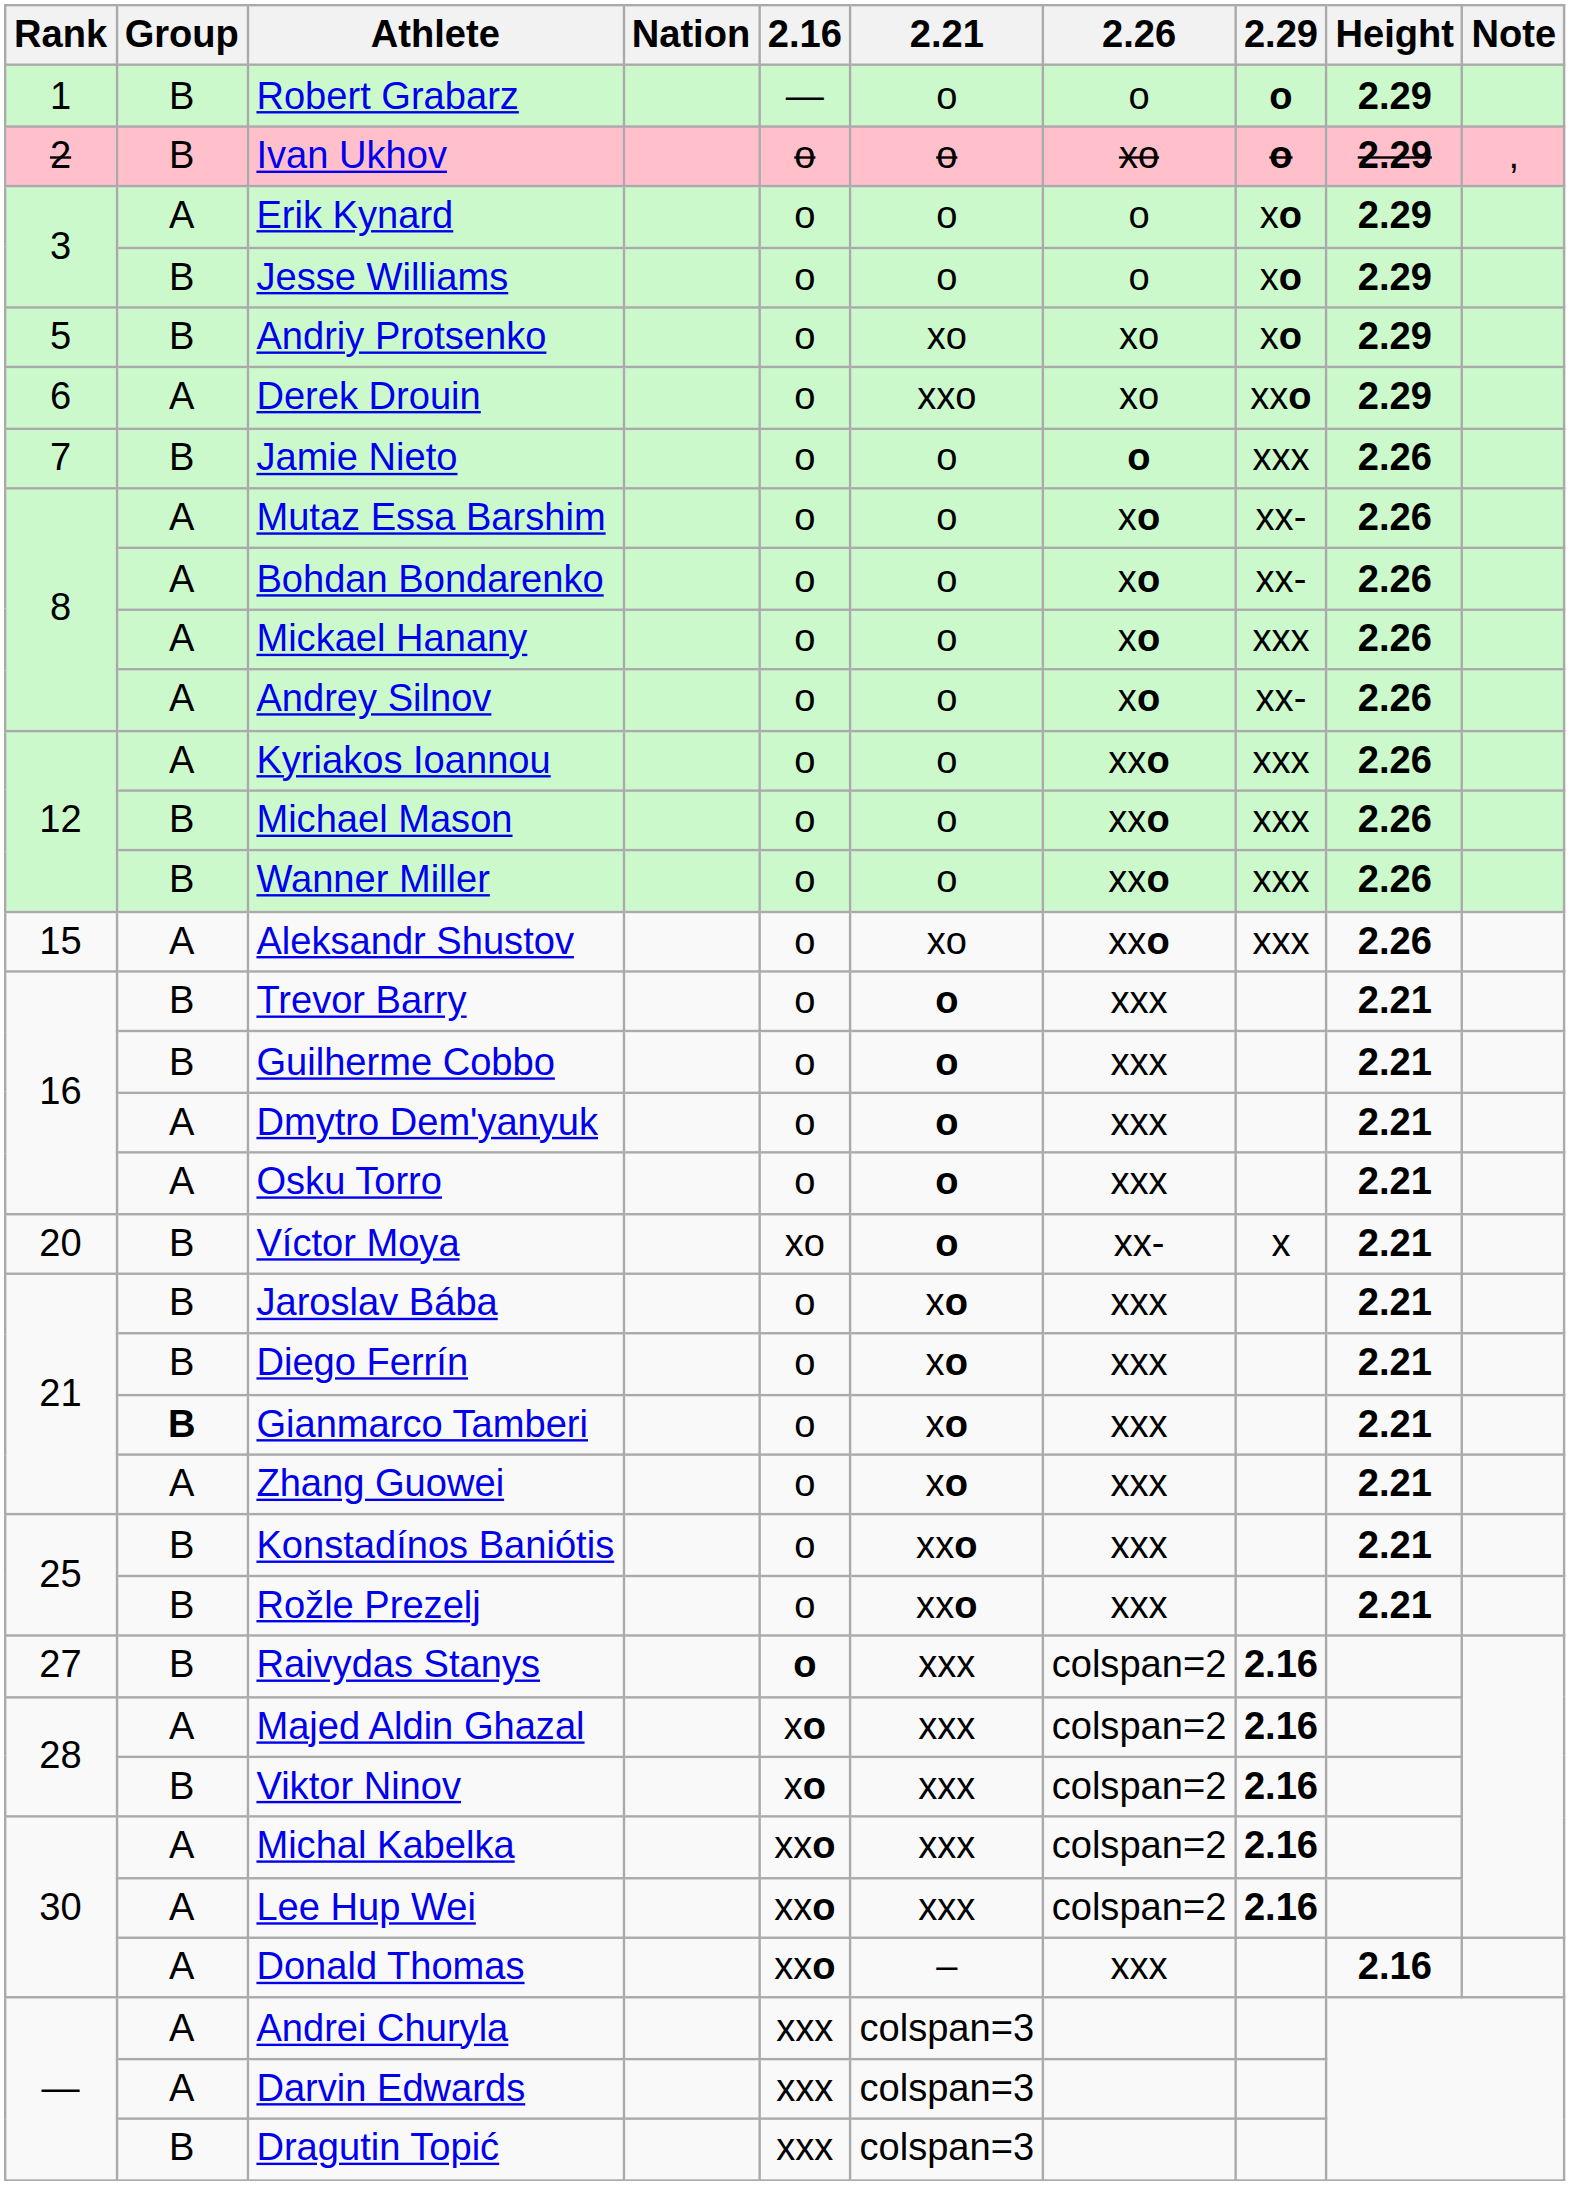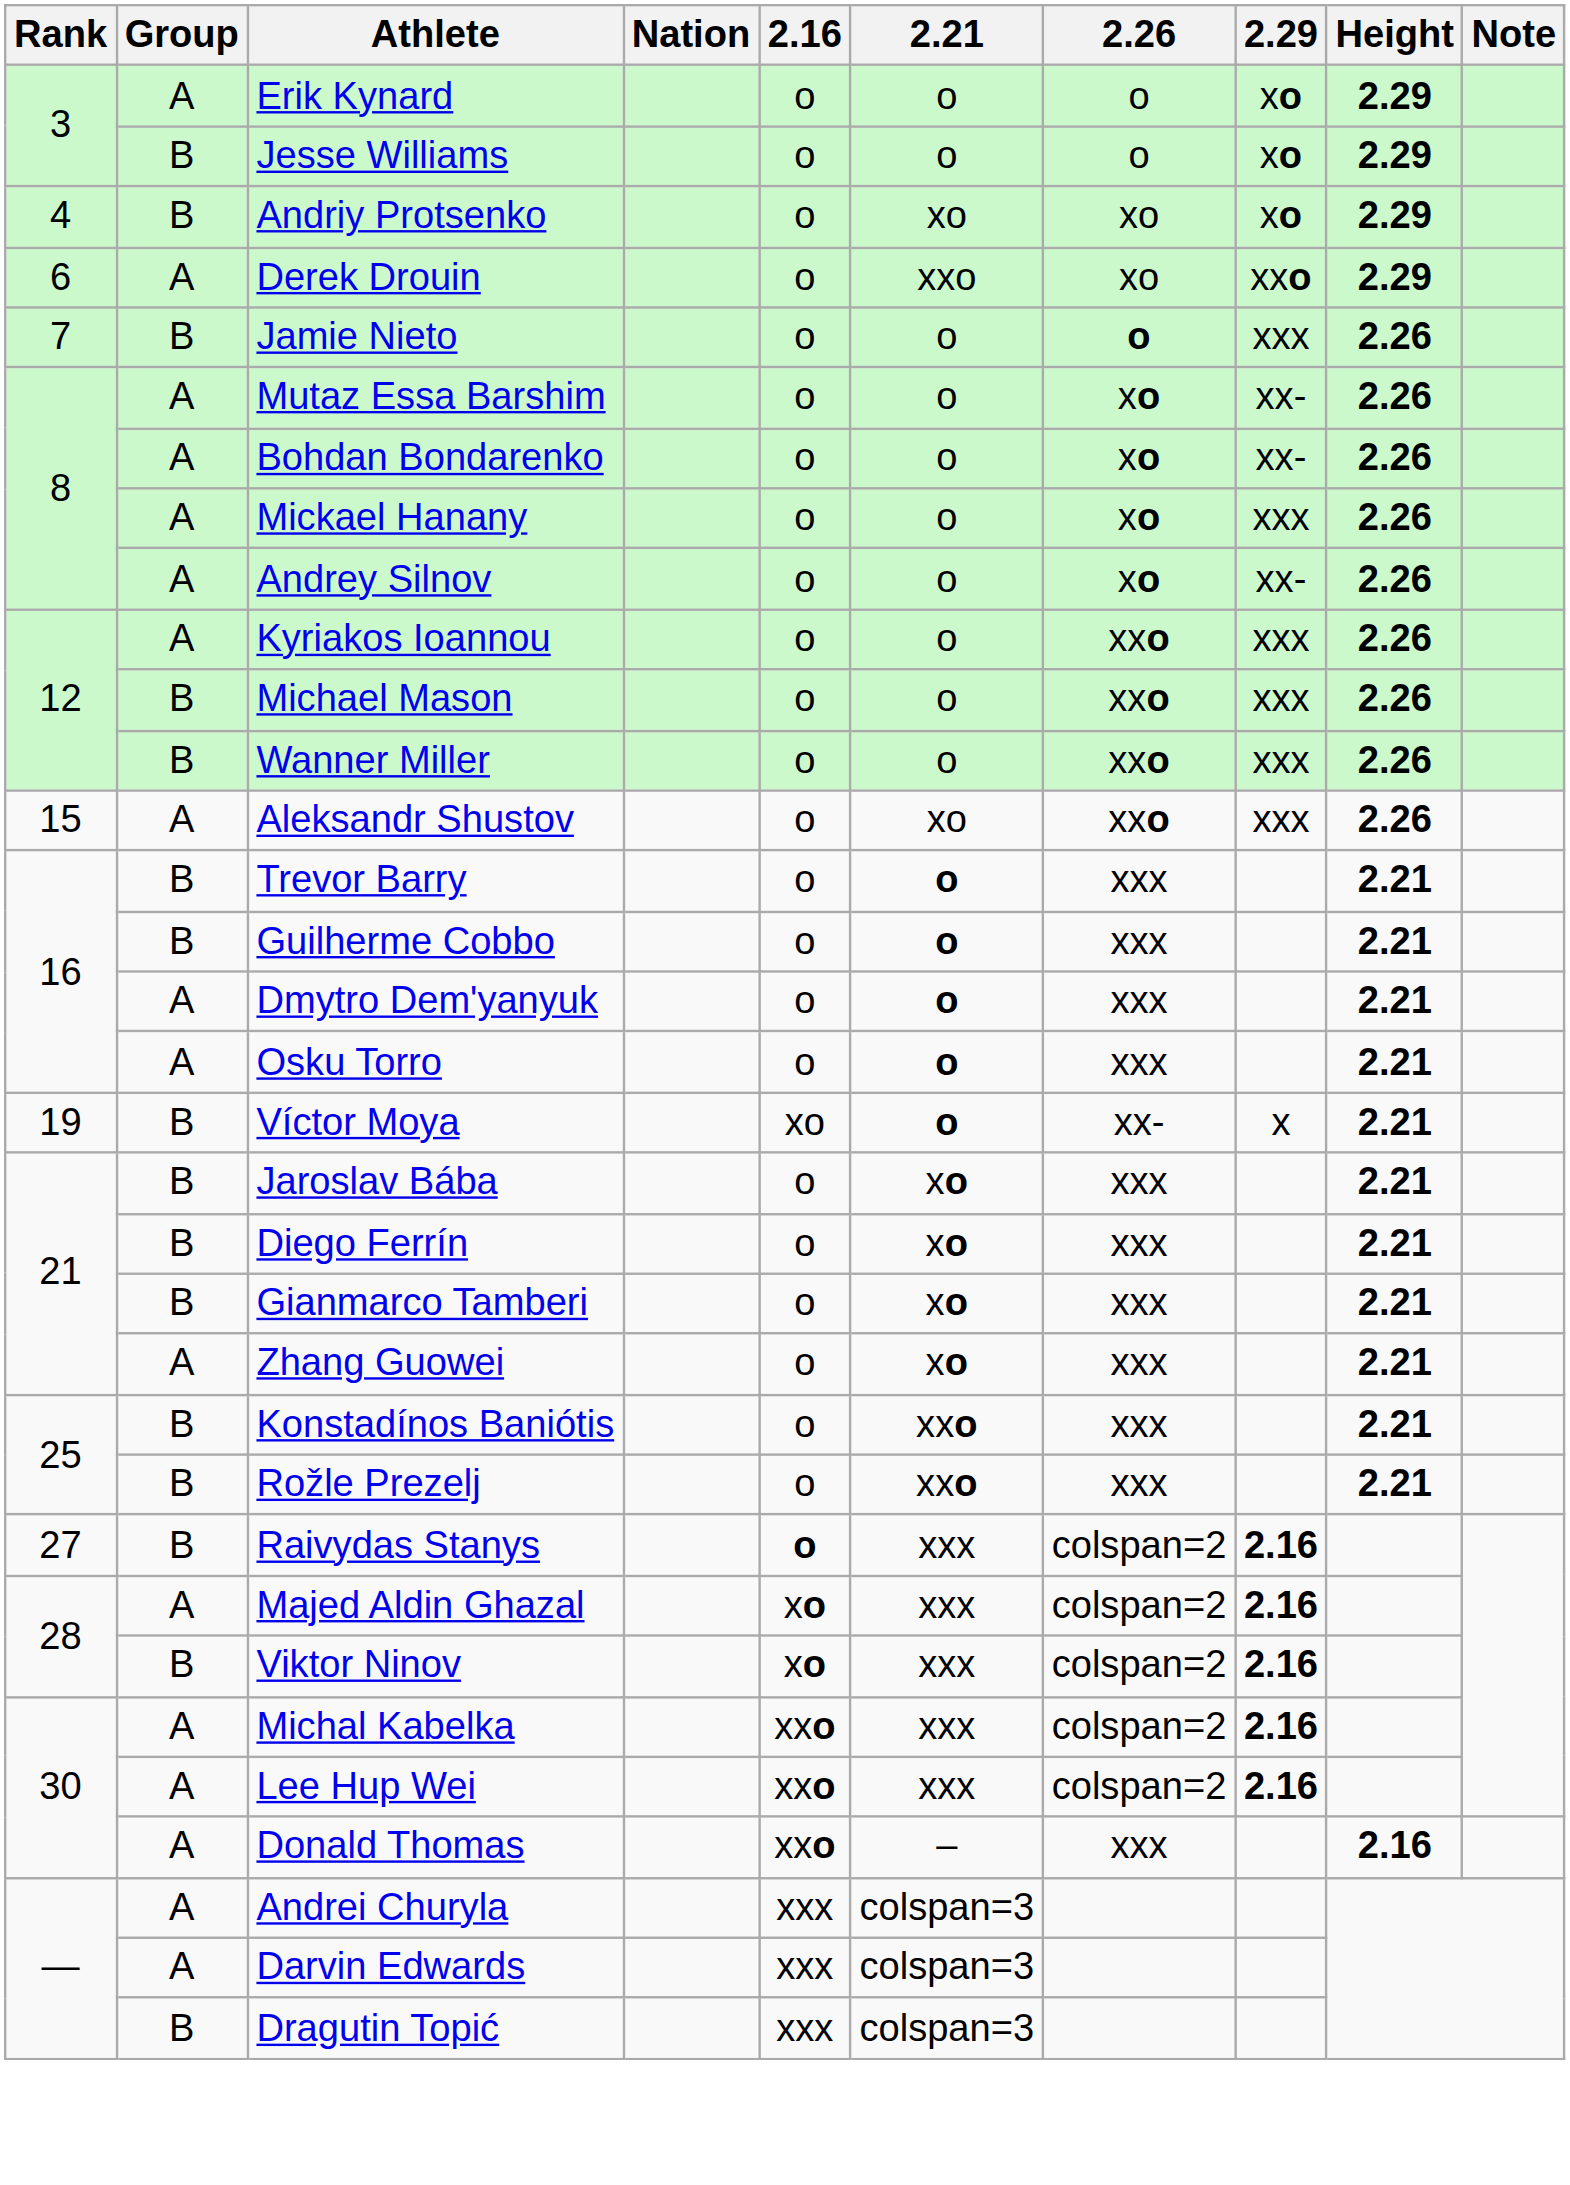- row: 1 | B | Robert Grabarz | — | o | o | o | 2.29
- row: 2 | B | Ivan Ukhov | o | o | xo | o | 2.29 | ,
Andriy Protsenko | Rank: 5 -> 4
Víctor Moya | Rank: 20 -> 19
Gianmarco Tamberi | Group: bold -> normal
